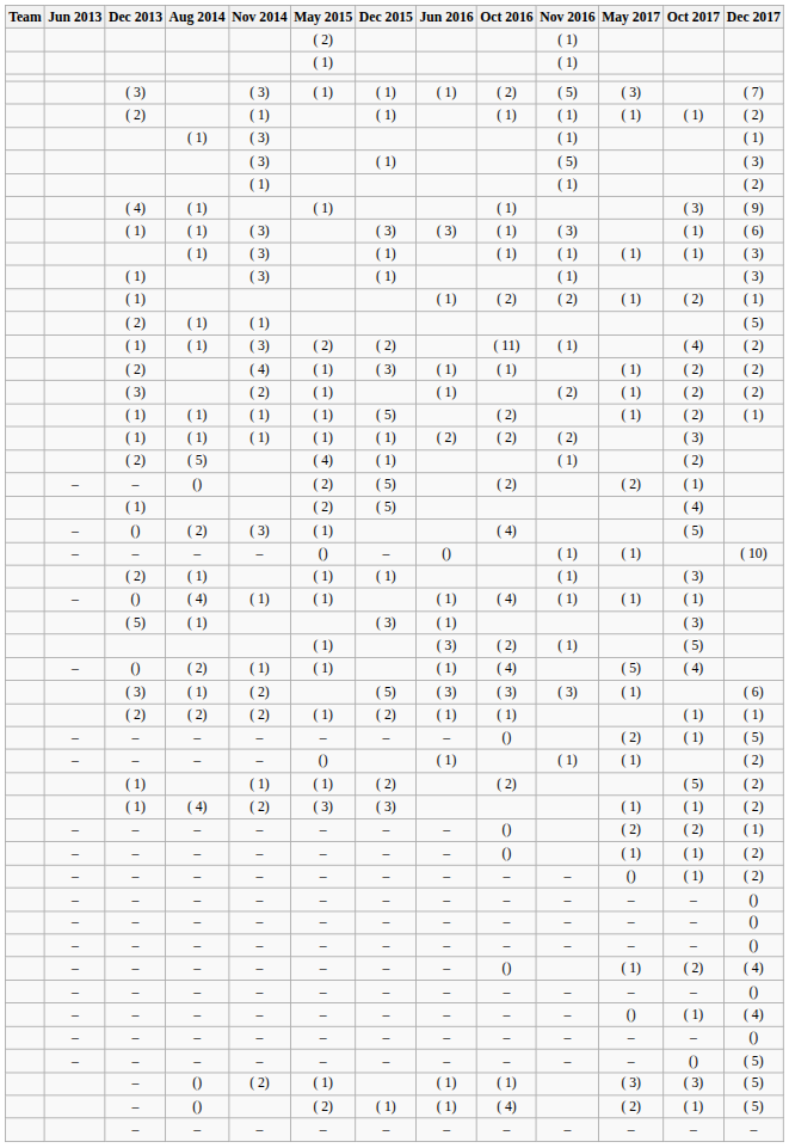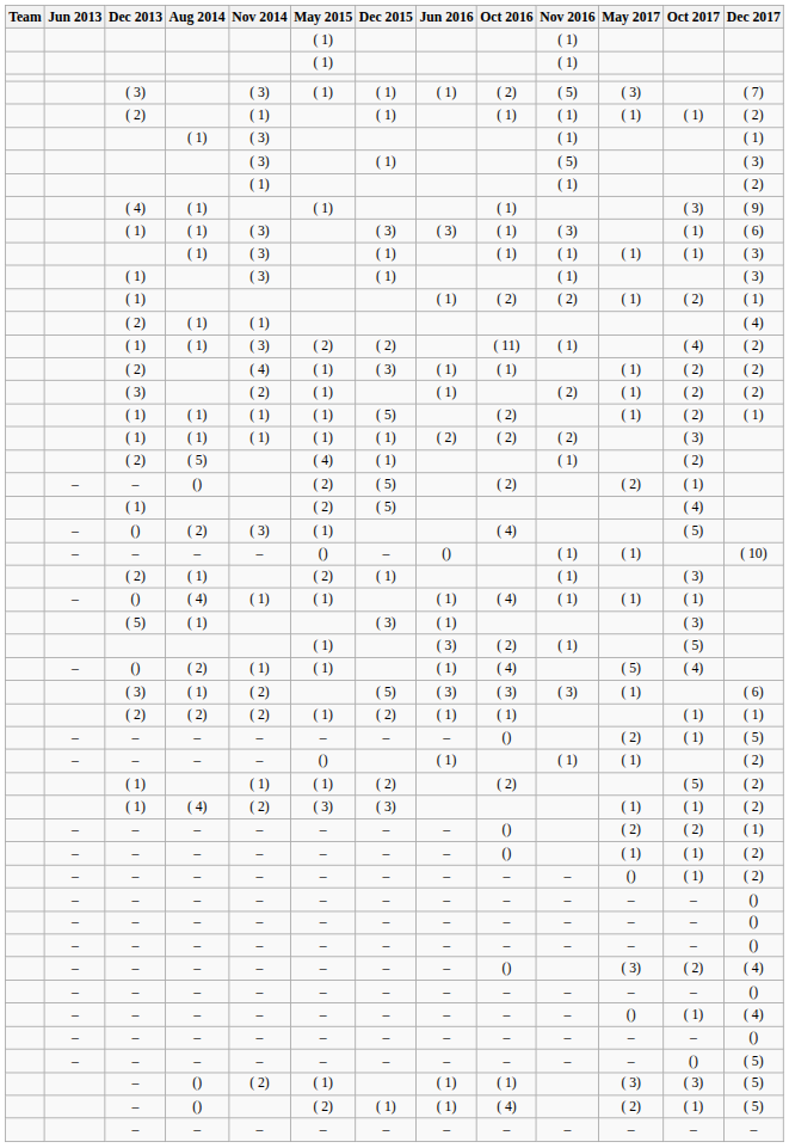row 2 | May 2015: ( 2) -> ( 1)
row 15 | Dec 2017: ( 5) -> ( 4)
row 26 | May 2015: ( 1) -> ( 2)
row 43 | May 2017: ( 1) -> ( 3)
